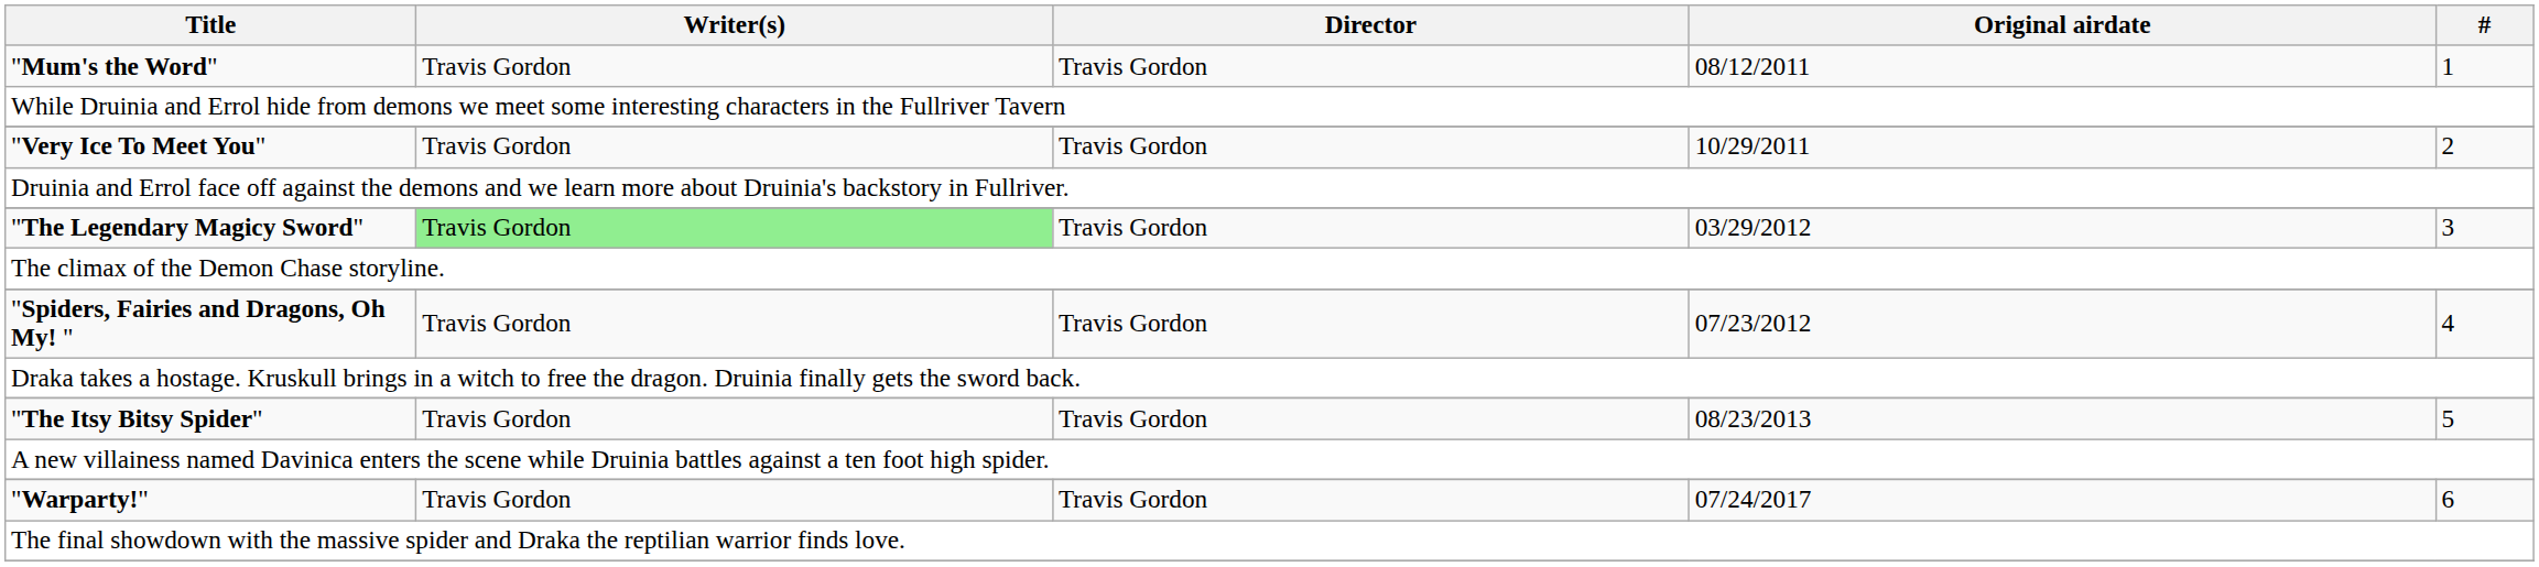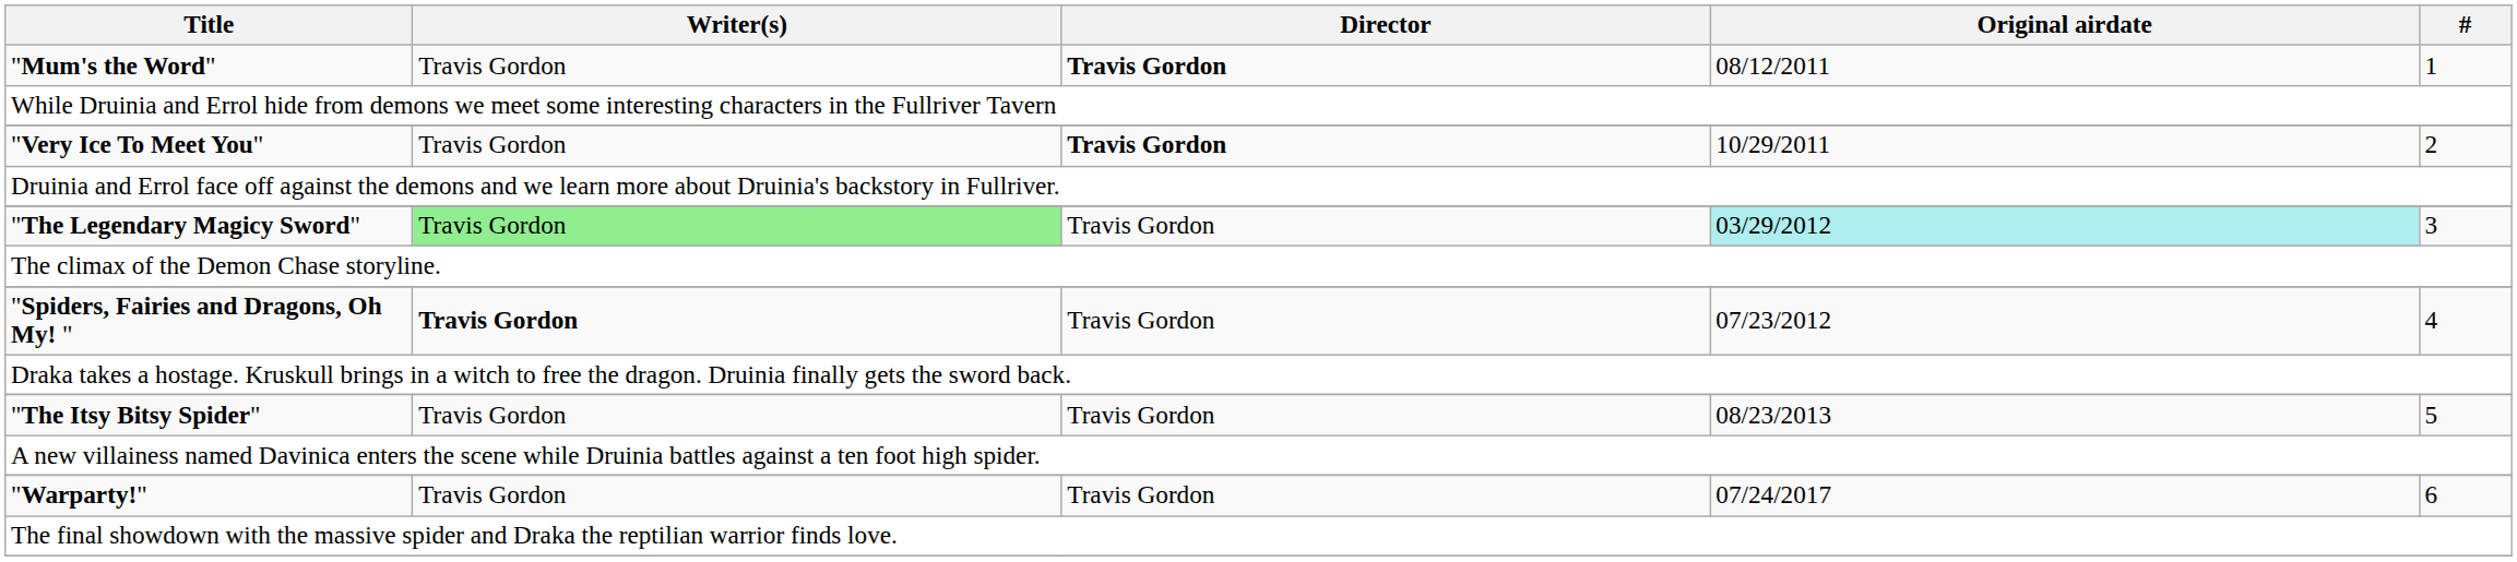"Mum's the Word" | Director: normal -> bold
"Very Ice To Meet You" | Director: normal -> bold
"The Legendary Magicy Sword" | Original airdate: no background -> paleturquoise background
"Spiders, Fairies and Dragons, Oh My! " | Writer(s): normal -> bold
